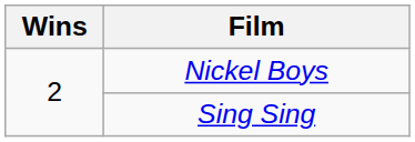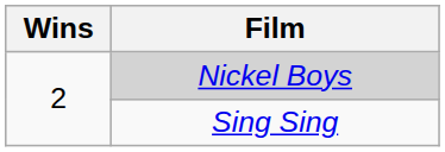Nickel Boys | Film: no background -> lightgrey background
